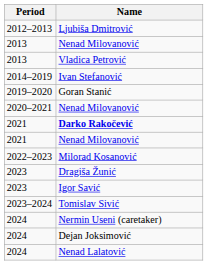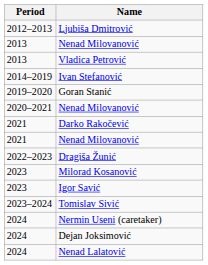row 8 | Name: bold -> normal
row 10 | Name: Milorad Kosanović -> Dragiša Žunić
row 11 | Name: Dragiša Žunić -> Milorad Kosanović
